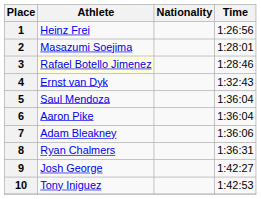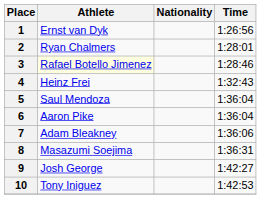1 | Athlete: Heinz Frei -> Ernst van Dyk
2 | Athlete: Masazumi Soejima -> Ryan Chalmers
4 | Athlete: Ernst van Dyk -> Heinz Frei
8 | Athlete: Ryan Chalmers -> Masazumi Soejima
